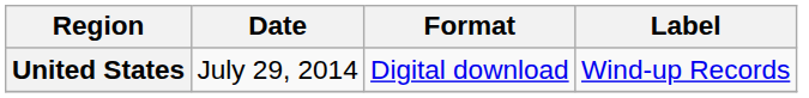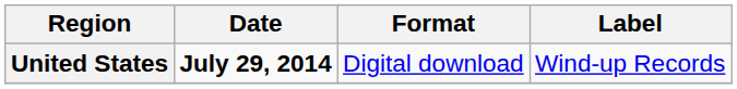United States | Date: normal -> bold
